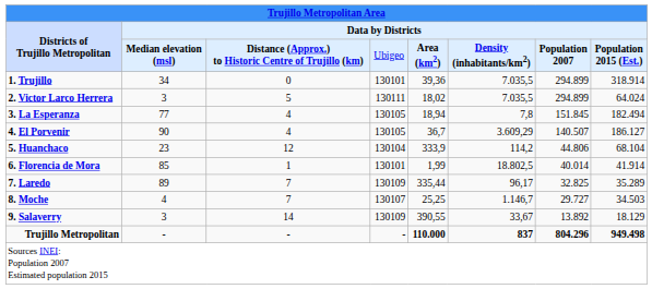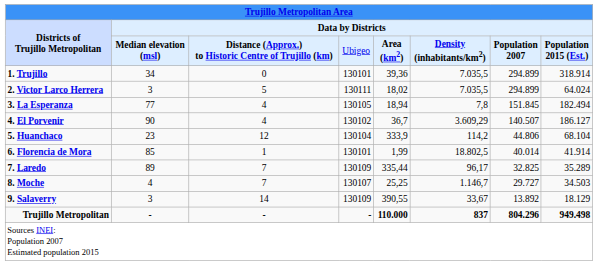4. El Porvenir | column 4: 130105 -> 130102
